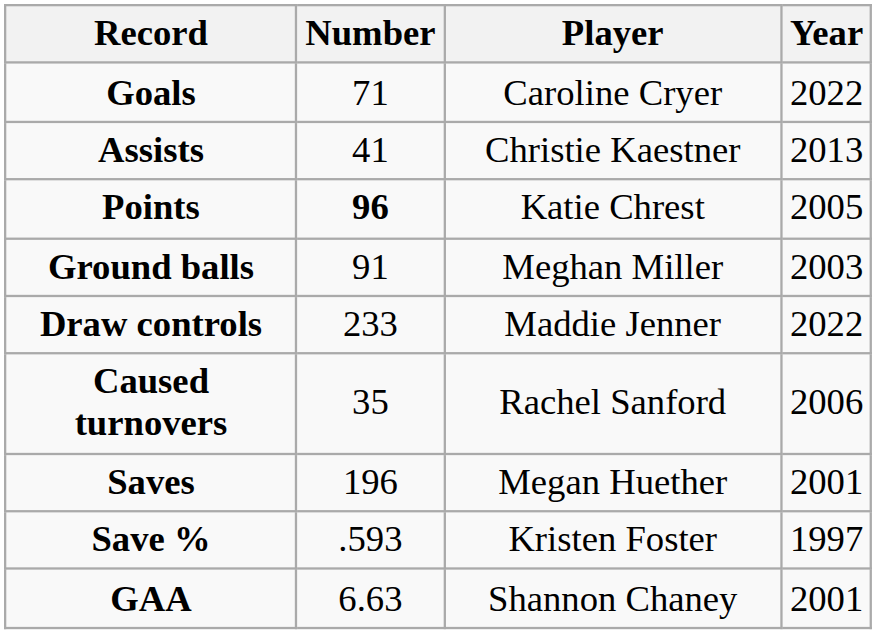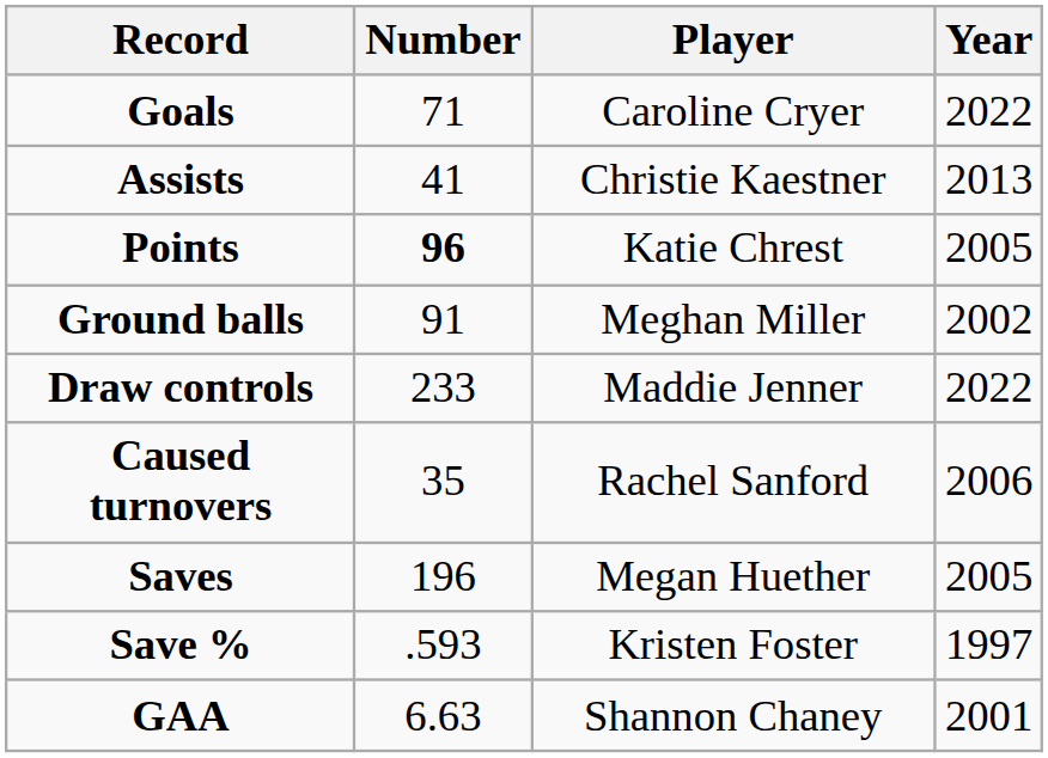Ground balls | Year: 2003 -> 2002
Saves | Year: 2001 -> 2005
